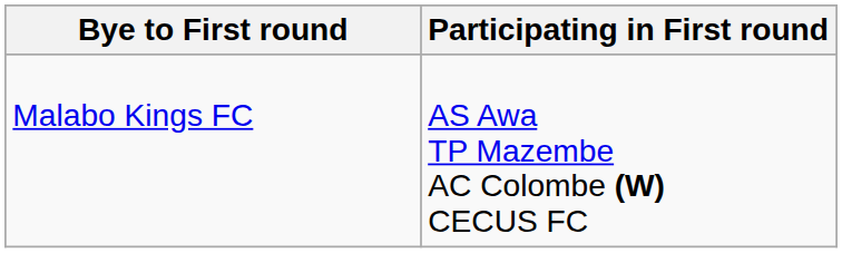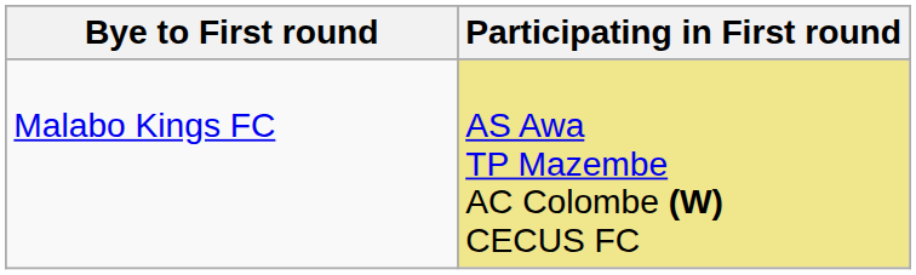Malabo Kings FC | Participating in First round: no background -> khaki background
